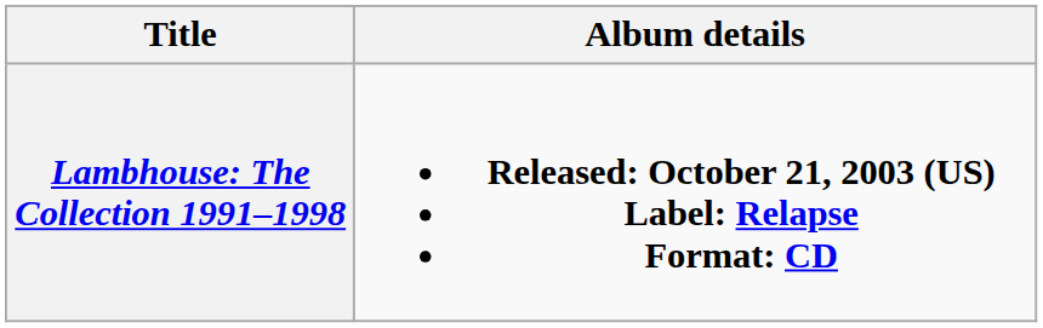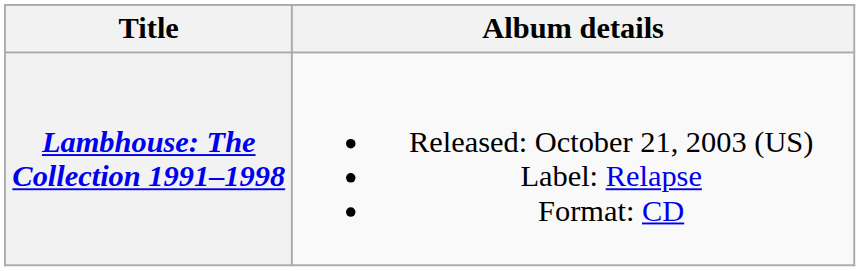Lambhouse: The Collection 1991–1998 | Album details: bold -> normal
